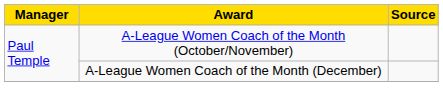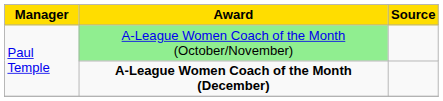A-League Women Coach of the Month (October/November) | Award: no background -> lightgreen background
A-League Women Coach of the Month (December) | Award: normal -> bold
